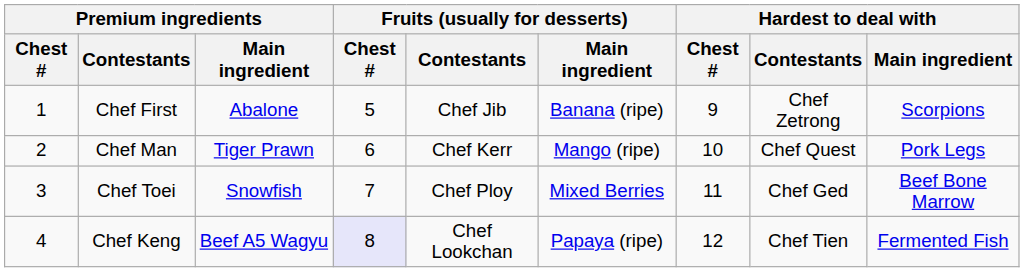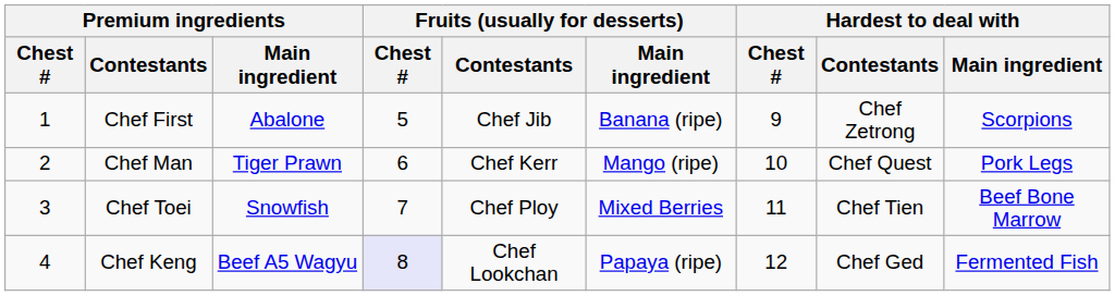Chef Toei | Hardest to deal with / Contestants: Chef Ged -> Chef Tien
Chef Keng | Hardest to deal with / Contestants: Chef Tien -> Chef Ged
